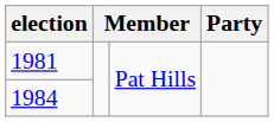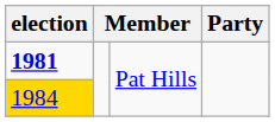1981 | election: normal -> bold
1984 | election: no background -> gold background
